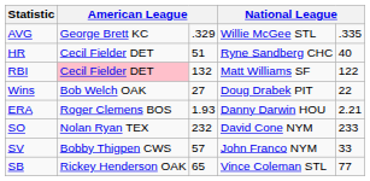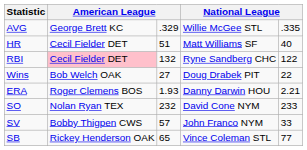HR | column 4: Ryne Sandberg CHC -> Matt Williams SF
RBI | column 4: Matt Williams SF -> Ryne Sandberg CHC
